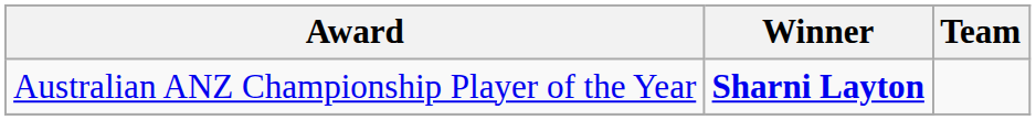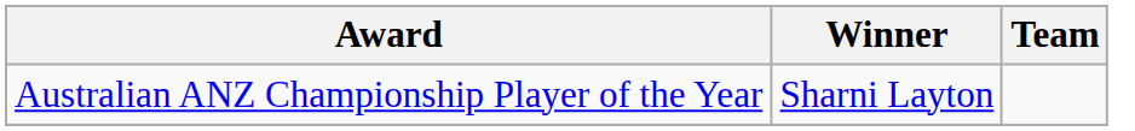Australian ANZ Championship Player of the Year | Winner: bold -> normal
